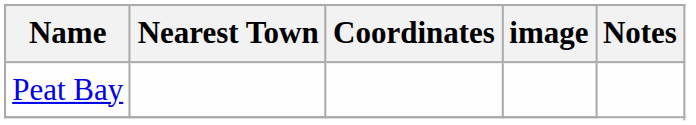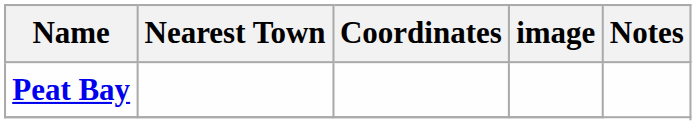Peat Bay | Name: normal -> bold
